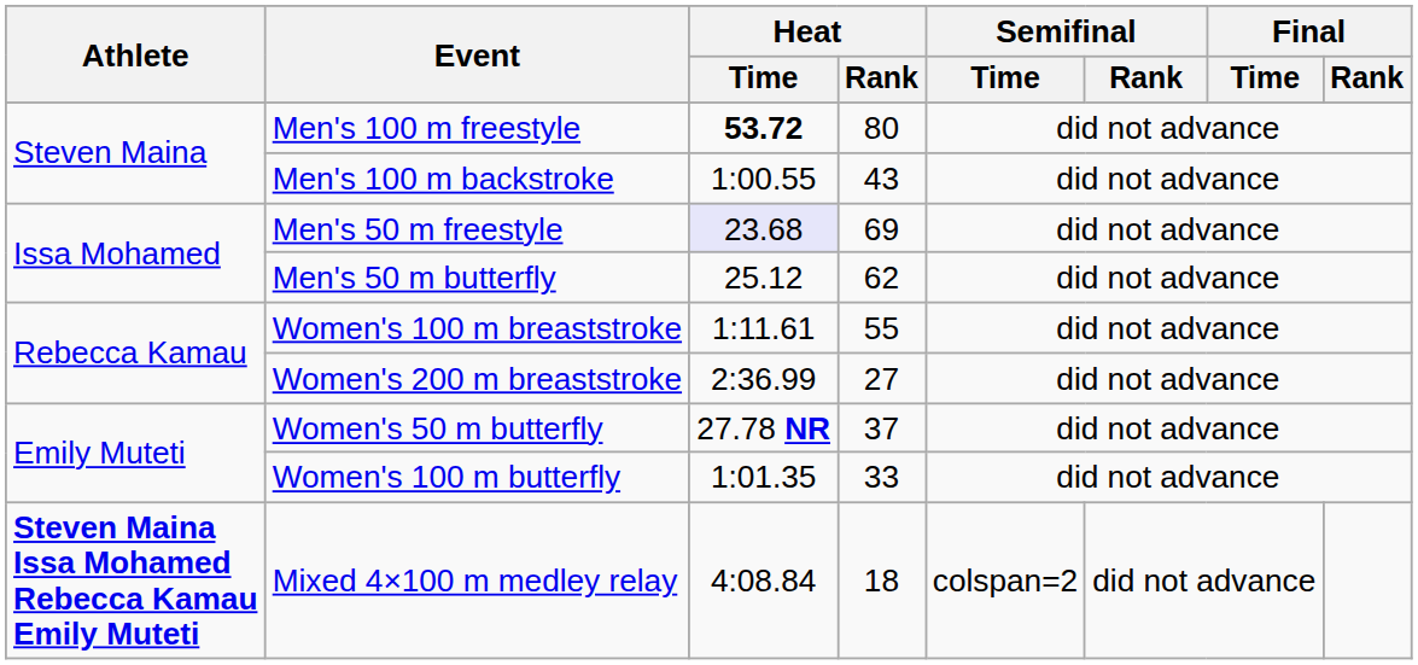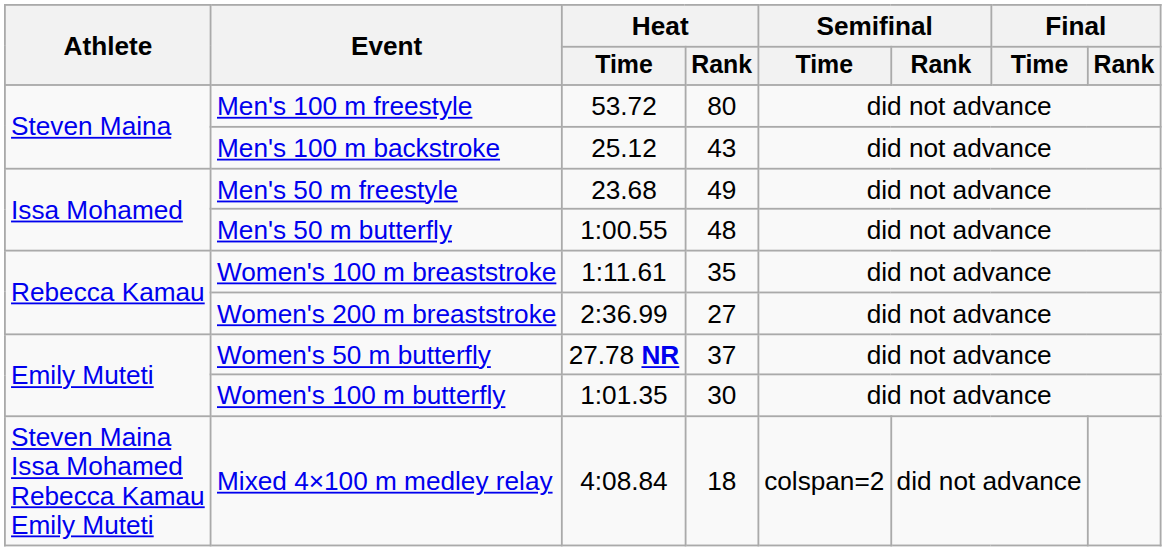Men's 100 m freestyle | Heat / Time: bold -> normal
Men's 100 m backstroke | Heat / Time: 1:00.55 -> 25.12
Men's 50 m freestyle | Heat / Time: lavender background -> no background
Men's 50 m freestyle | Heat / Rank: 69 -> 49
Men's 50 m butterfly | Heat / Time: 25.12 -> 1:00.55
Men's 50 m butterfly | Heat / Rank: 62 -> 48
Women's 100 m breaststroke | Heat / Rank: 55 -> 35
Women's 100 m butterfly | Heat / Rank: 33 -> 30
Mixed 4×100 m medley relay | Athlete: bold -> normal
